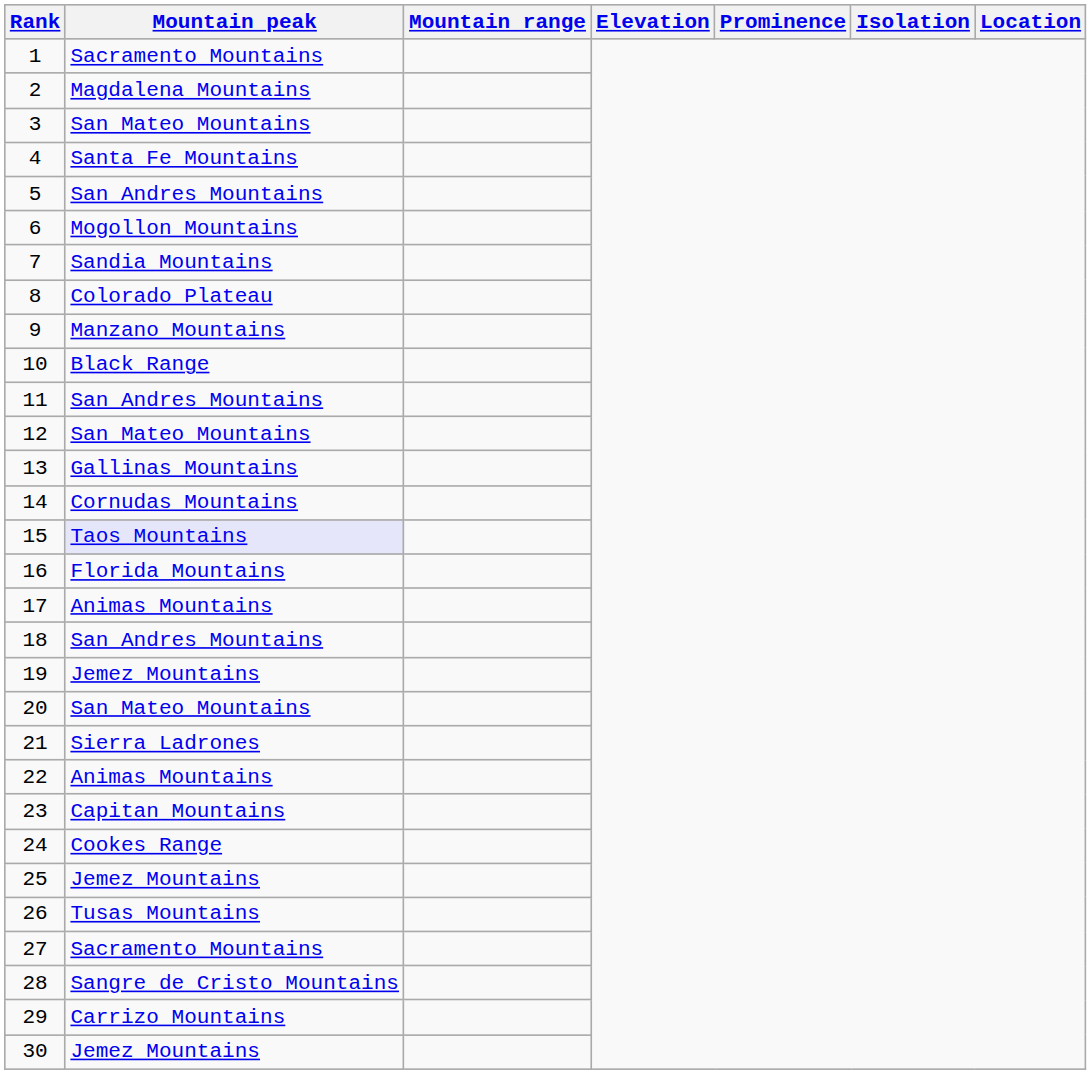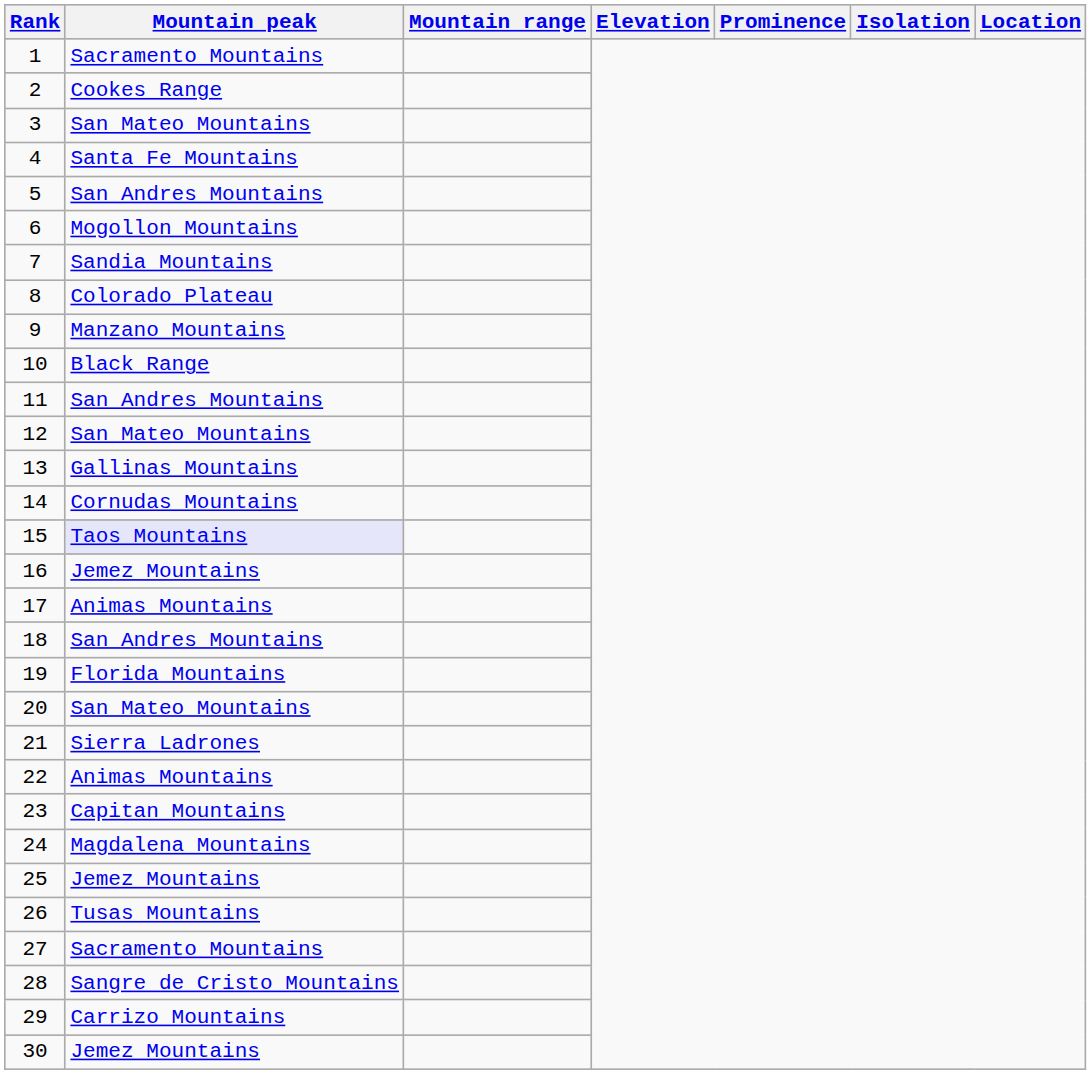2 | Mountain peak: Magdalena Mountains -> Cookes Range
16 | Mountain peak: Florida Mountains -> Jemez Mountains
19 | Mountain peak: Jemez Mountains -> Florida Mountains
24 | Mountain peak: Cookes Range -> Magdalena Mountains
